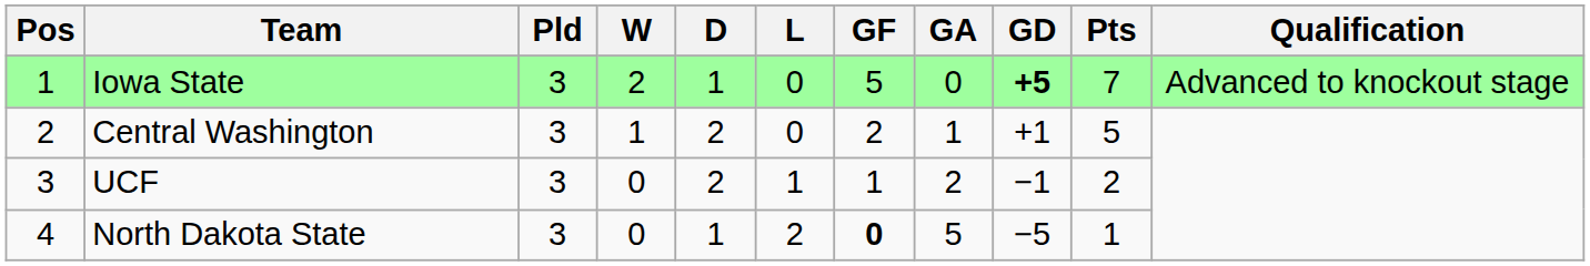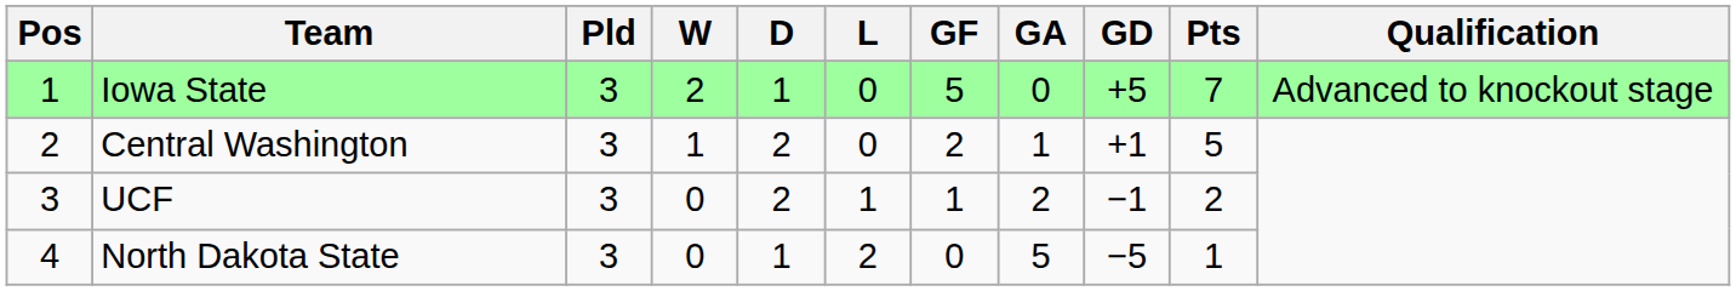Iowa State | GD: bold -> normal
North Dakota State | GF: bold -> normal
